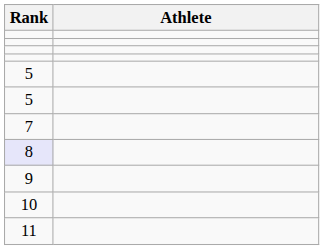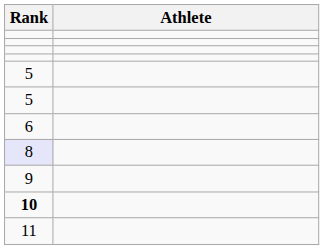row 8 | Rank: 7 -> 6
row 11 | Rank: normal -> bold
